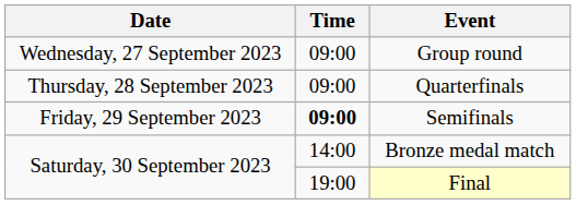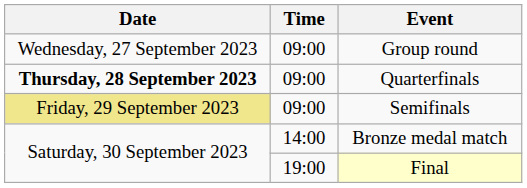Quarterfinals | Date: normal -> bold
Semifinals | Date: no background -> khaki background
Semifinals | Time: bold -> normal
